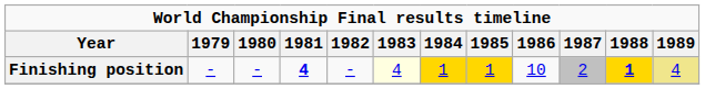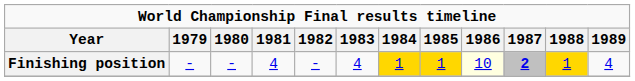Finishing position | 1981: bold -> normal
Finishing position | 1983: lightyellow background -> no background
Finishing position | 1986: no background -> lightyellow background
Finishing position | 1987: normal -> bold
Finishing position | 1988: bold -> normal
Finishing position | 1989: khaki background -> no background
